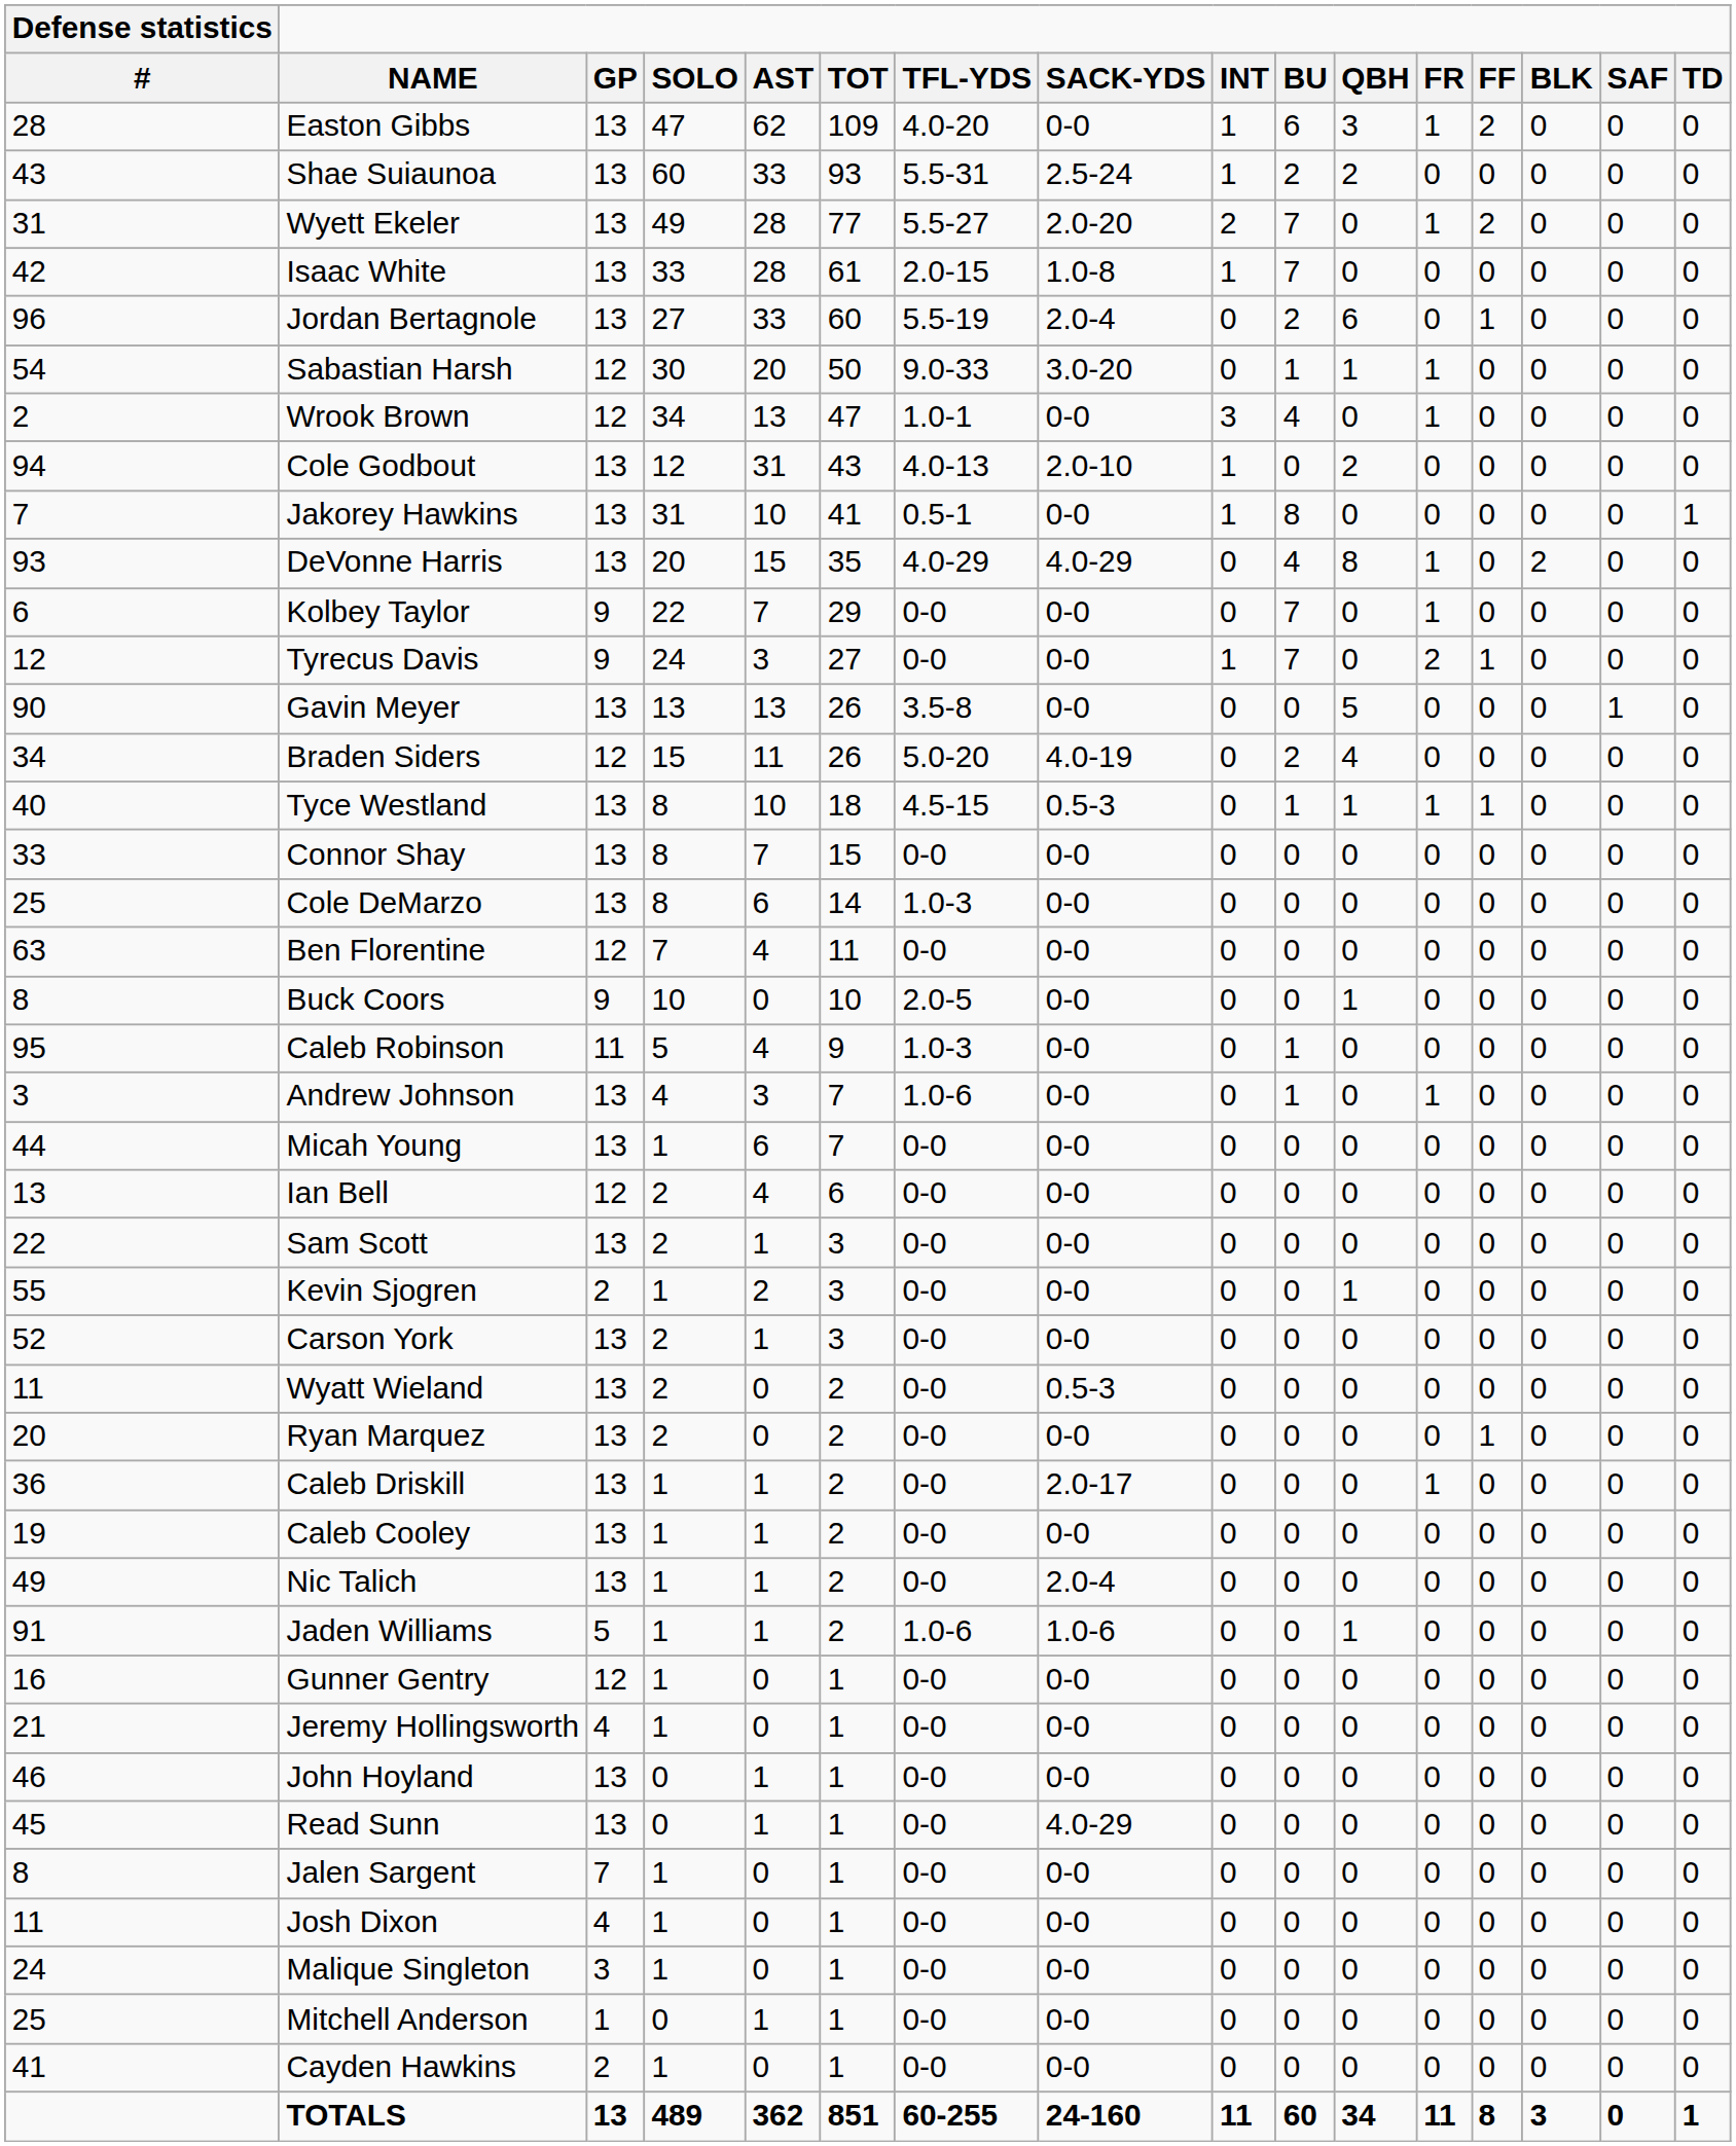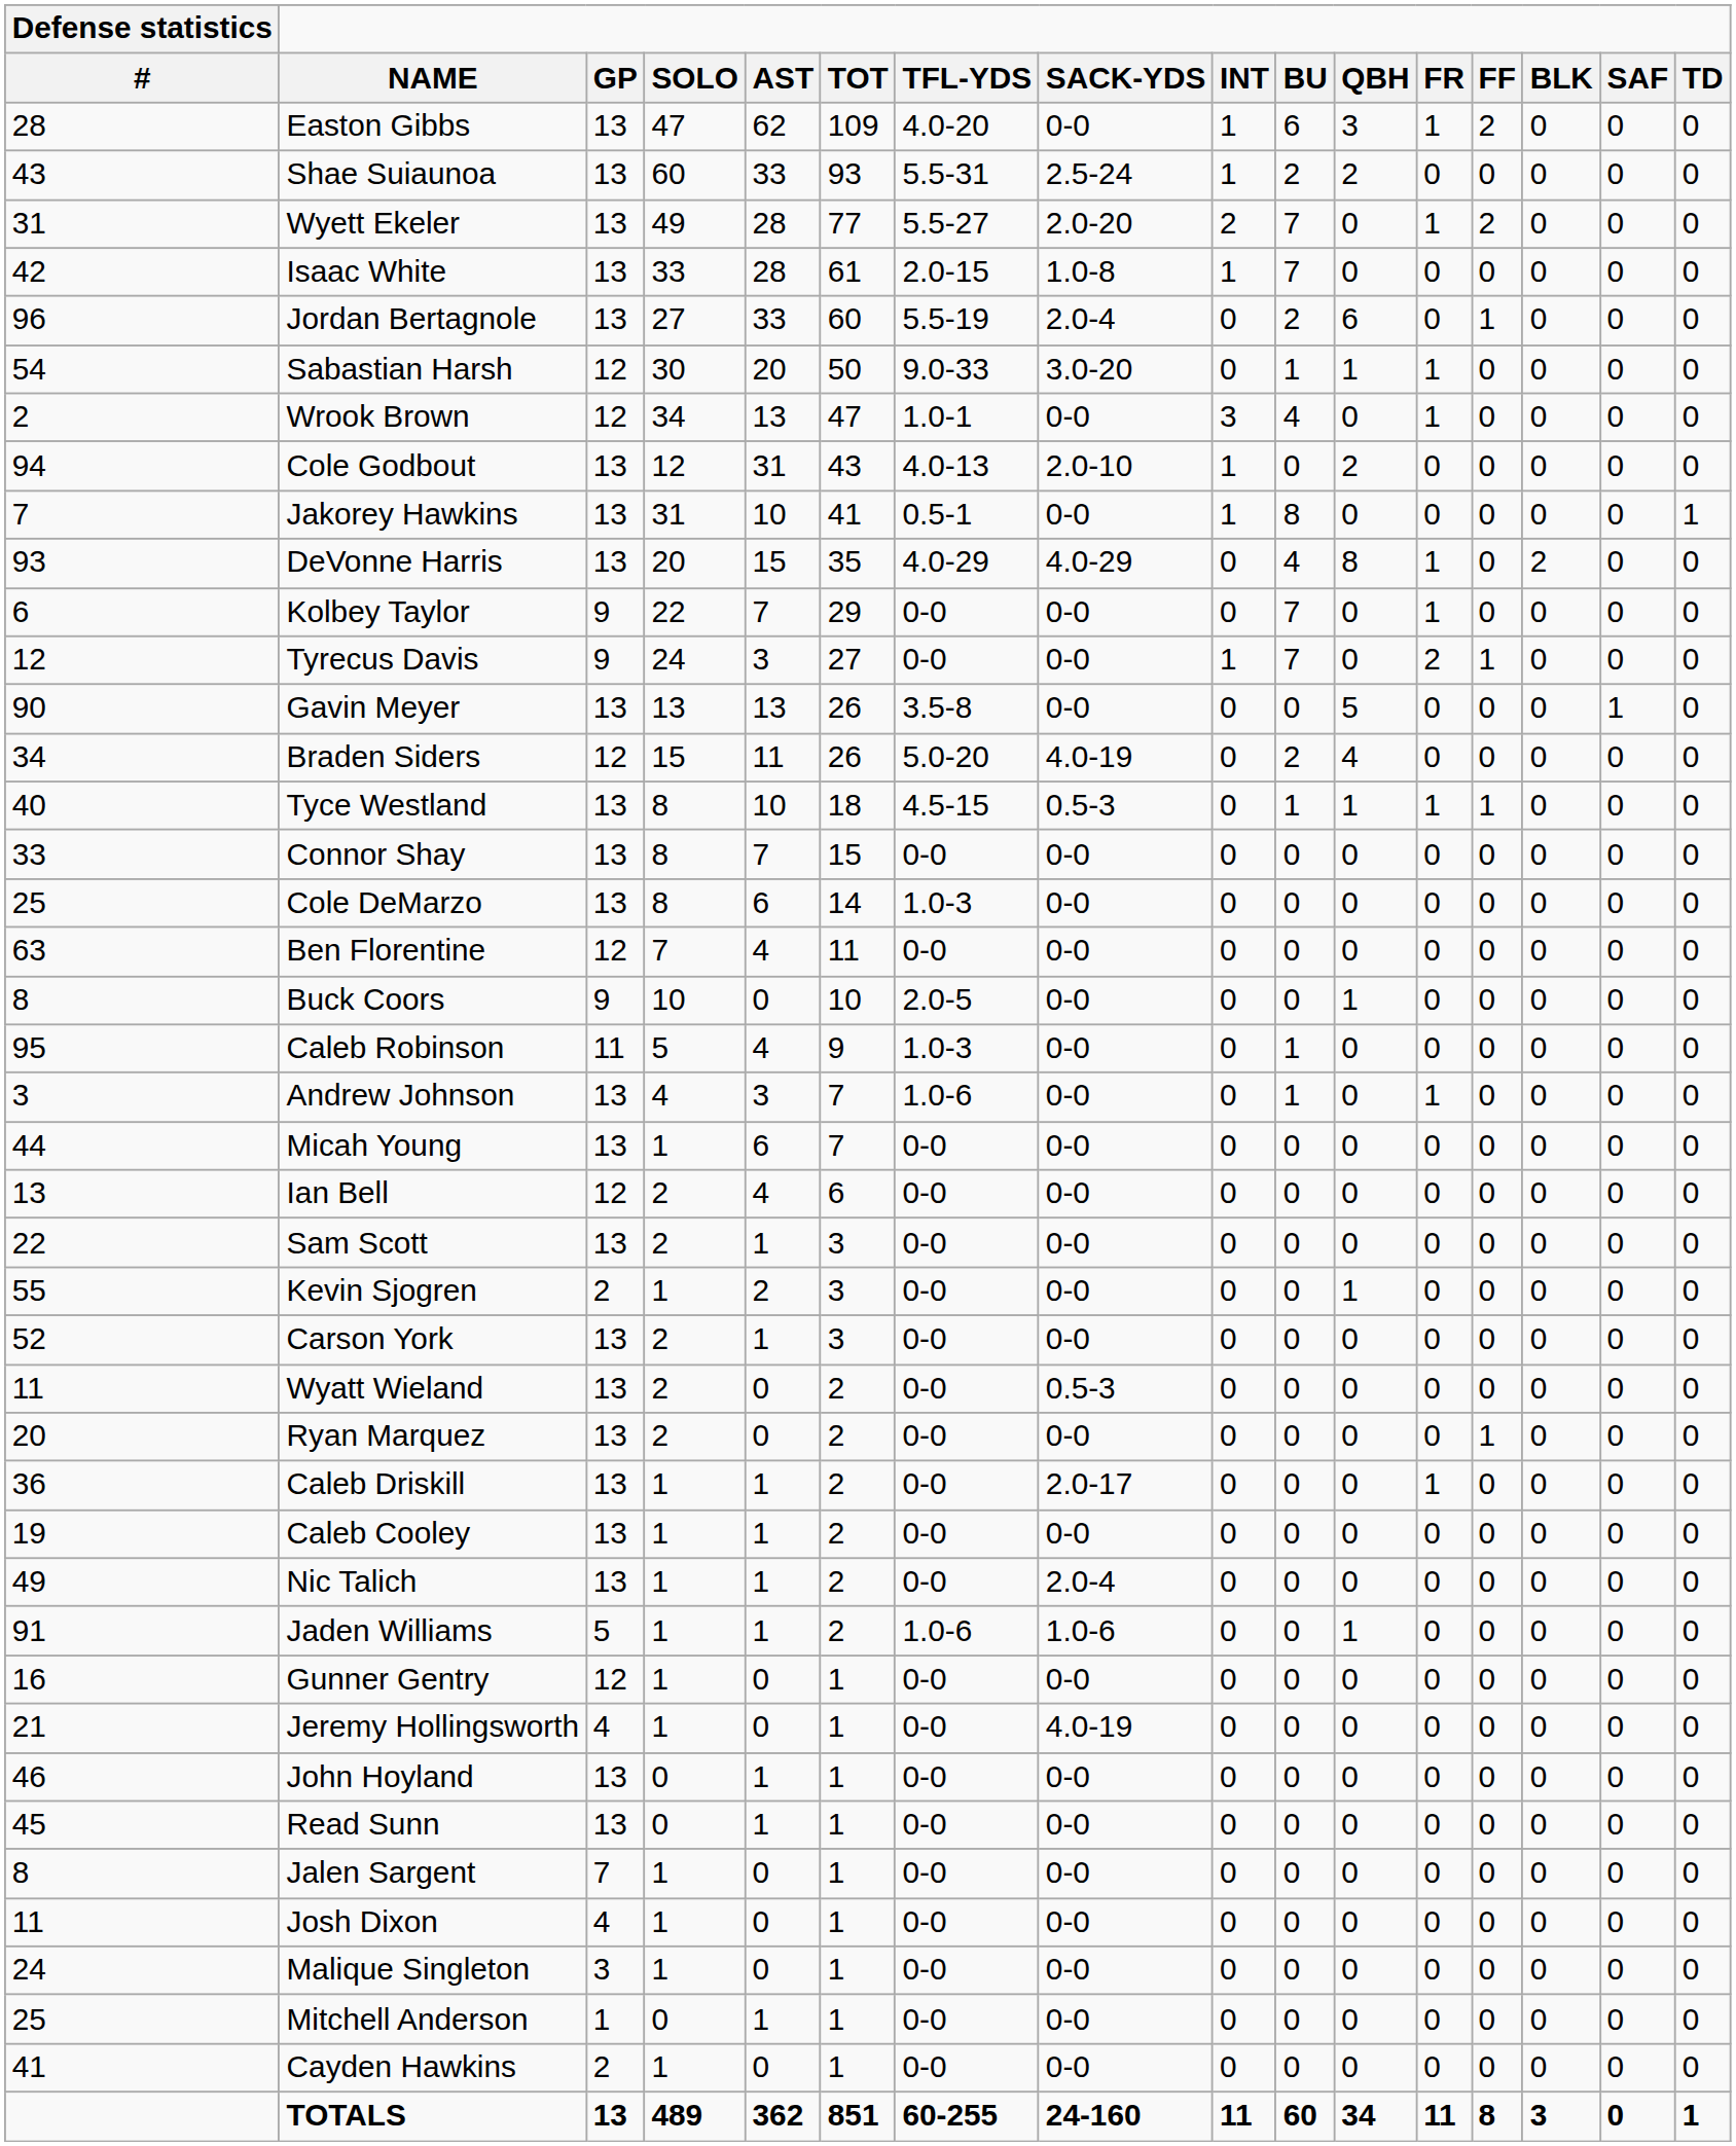Jeremy Hollingsworth | SACK-YDS: 0-0 -> 4.0-19
Read Sunn | SACK-YDS: 4.0-29 -> 0-0
